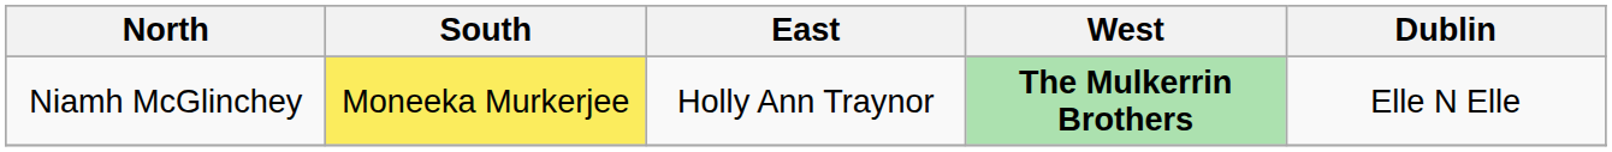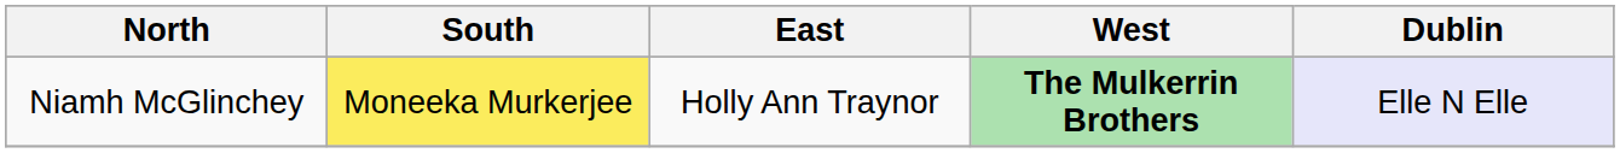Niamh McGlinchey | Dublin: no background -> lavender background
